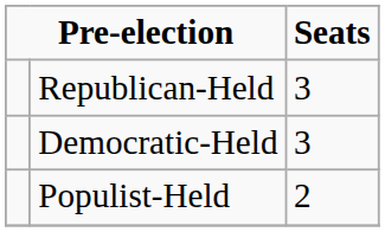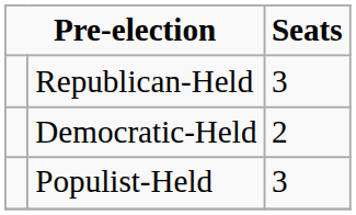Democratic-Held | column 3: 3 -> 2
Populist-Held | column 3: 2 -> 3
